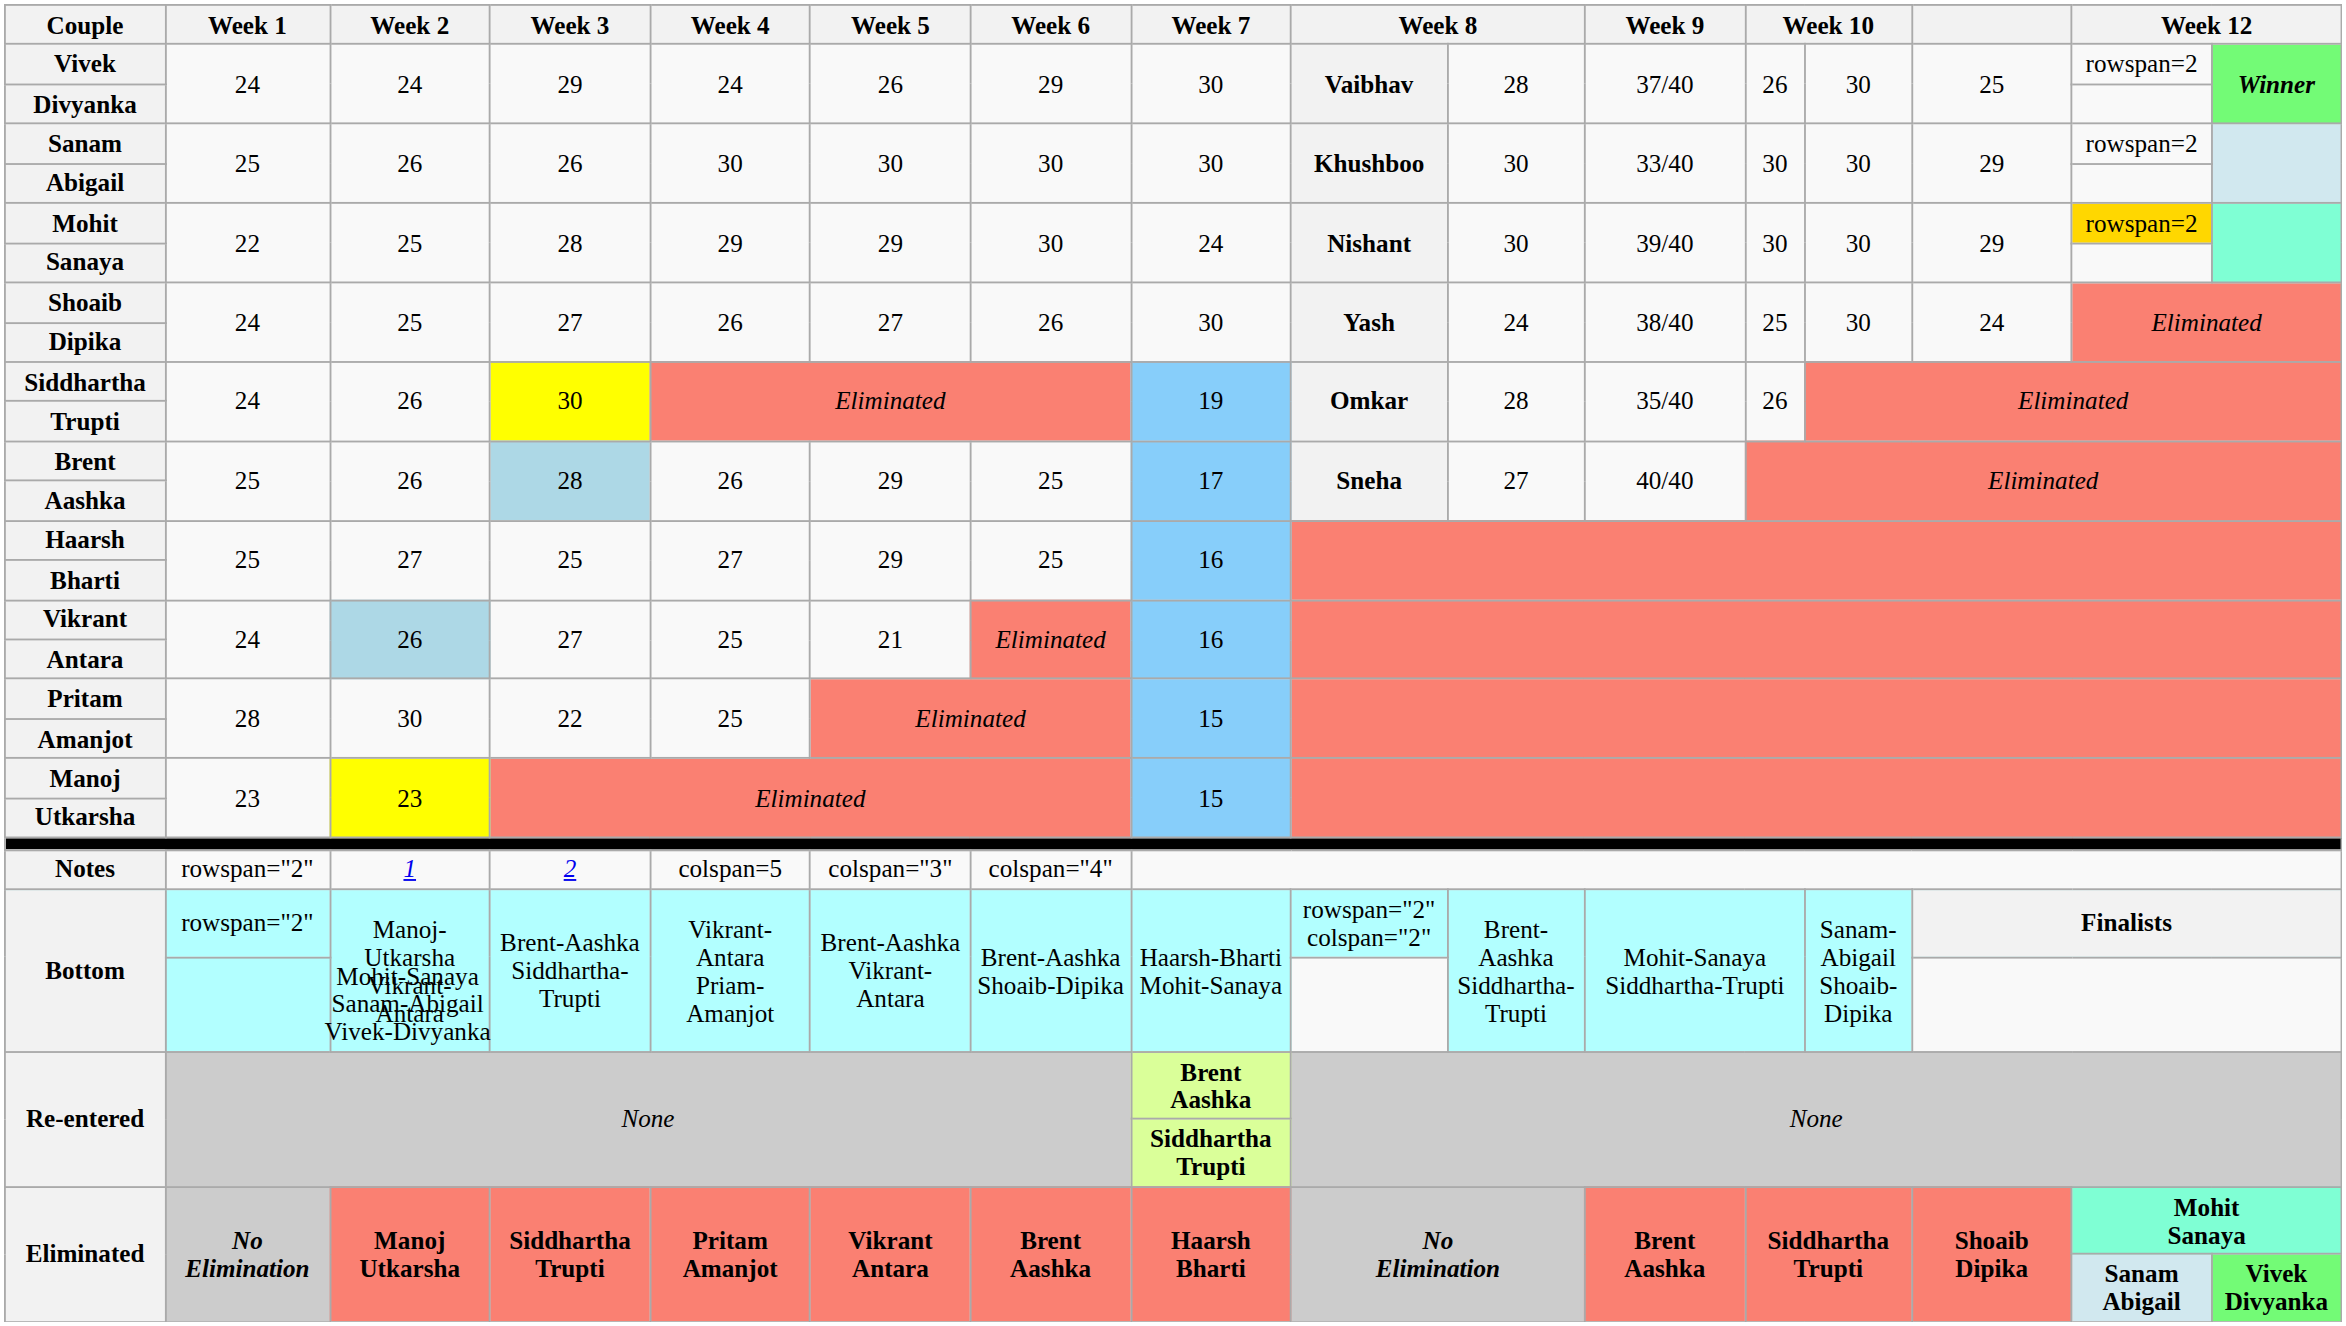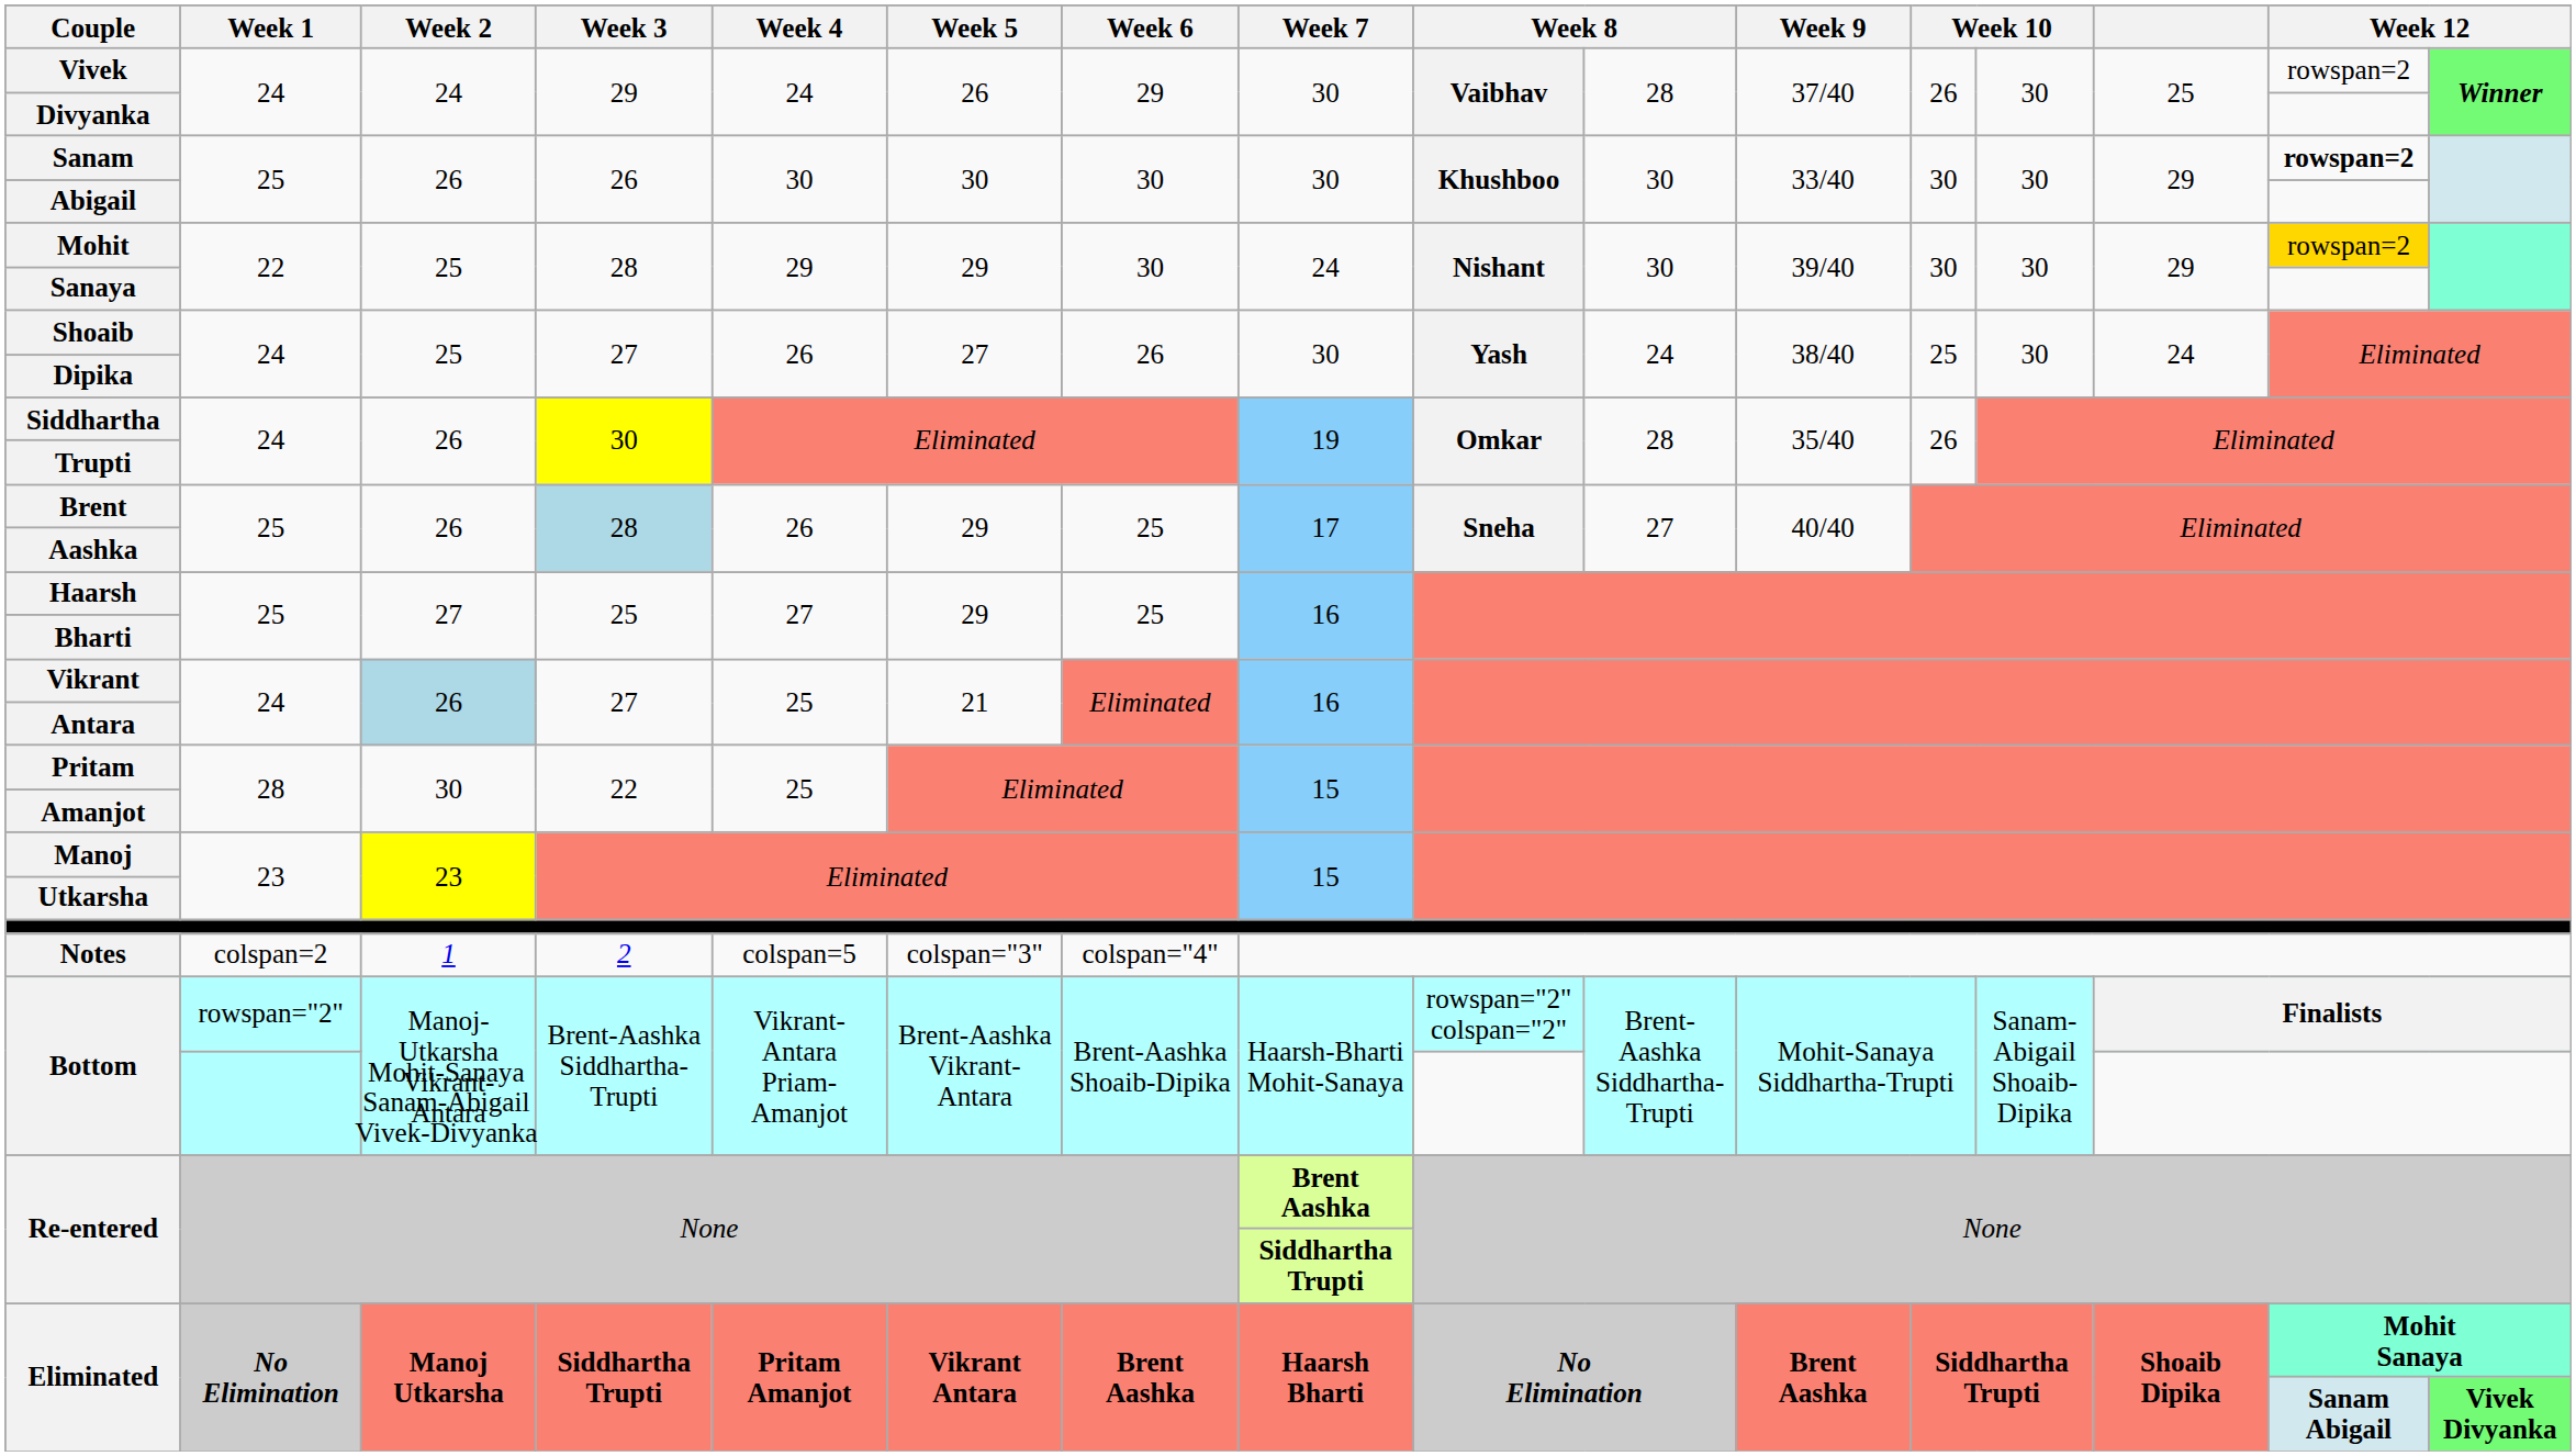Sanam | column 15: normal -> bold
Notes | Week 1: rowspan="2" -> colspan=2
